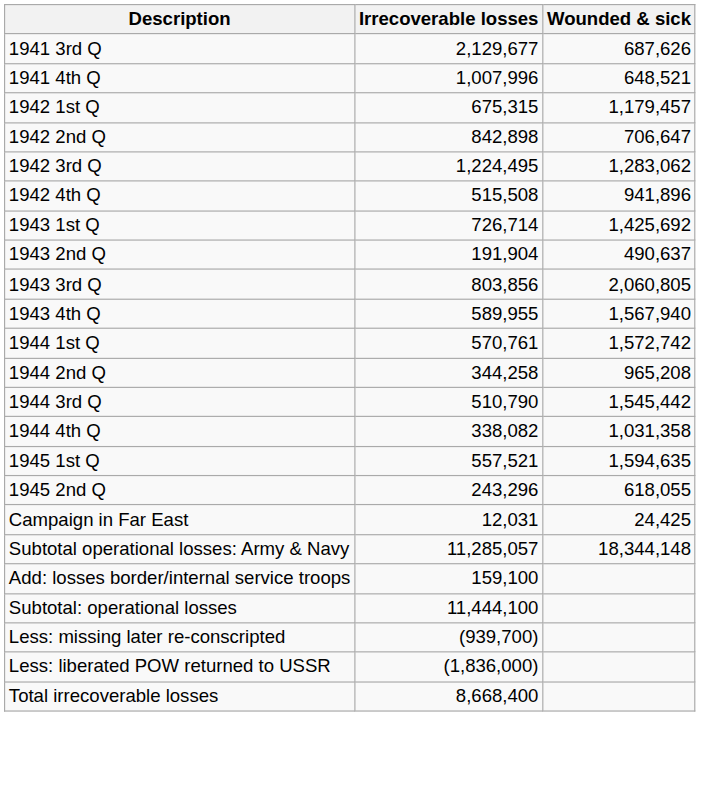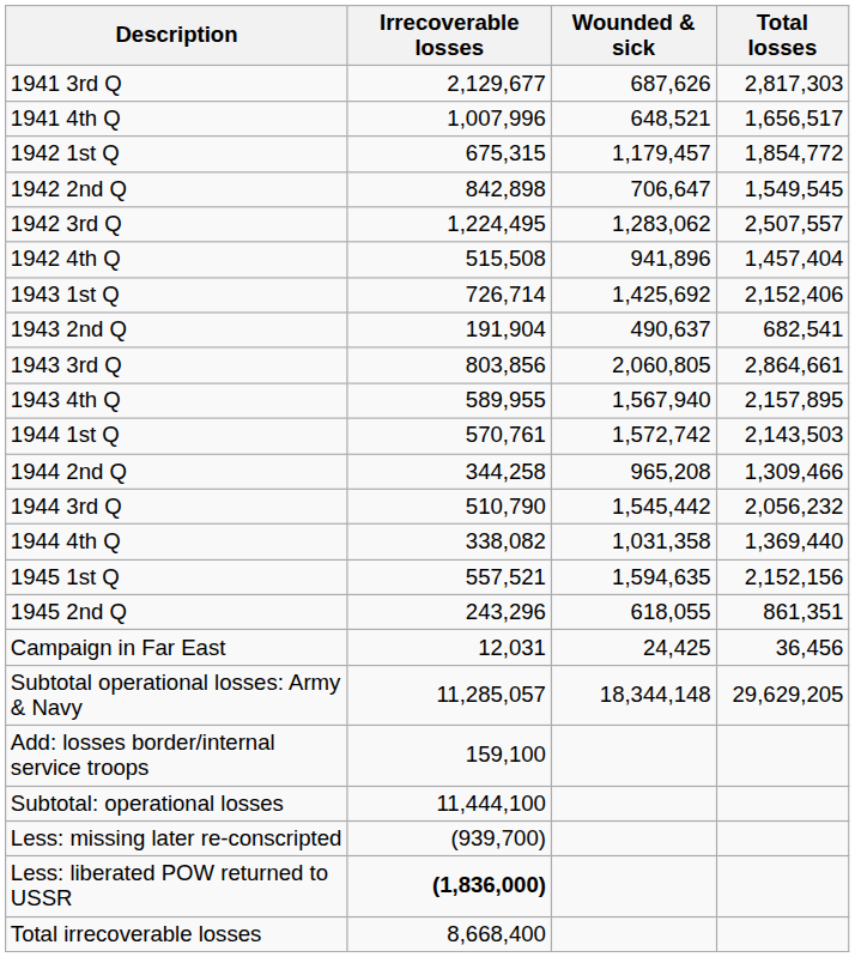+ column: Total losses | 2,817,303 | 1,656,517 | 1,854,772 | 1,549,545 | 2,507,557 | 1,457,404 | 2,152,406 | 682,541 | 2,864,661 | 2,157,895 | 2,143,503 | 1,309,466 | 2,056,232 | 1,369,440 | 2,152,156 | 861,351 | 36,456 | 29,629,205
Less: liberated POW returned to USSR | Irrecoverable losses: normal -> bold
